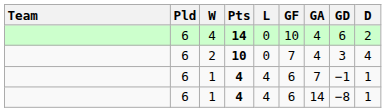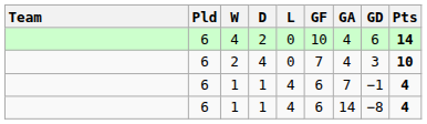columns swapped: D <-> Pts
